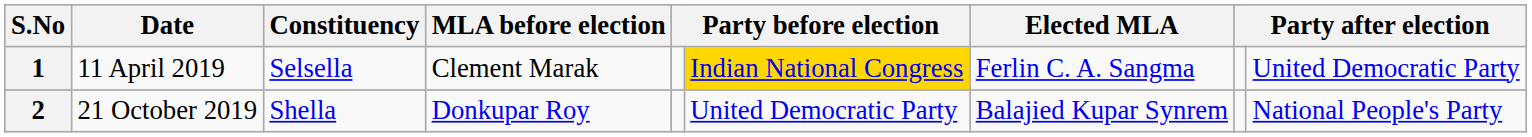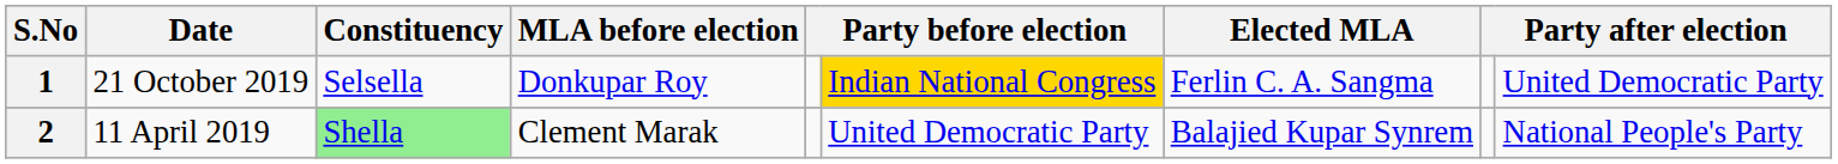1 | Date: 11 April 2019 -> 21 October 2019
1 | MLA before election: Clement Marak -> Donkupar Roy
2 | Date: 21 October 2019 -> 11 April 2019
2 | Constituency: no background -> lightgreen background
2 | MLA before election: Donkupar Roy -> Clement Marak
